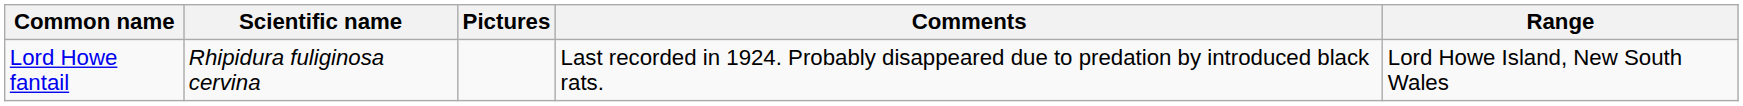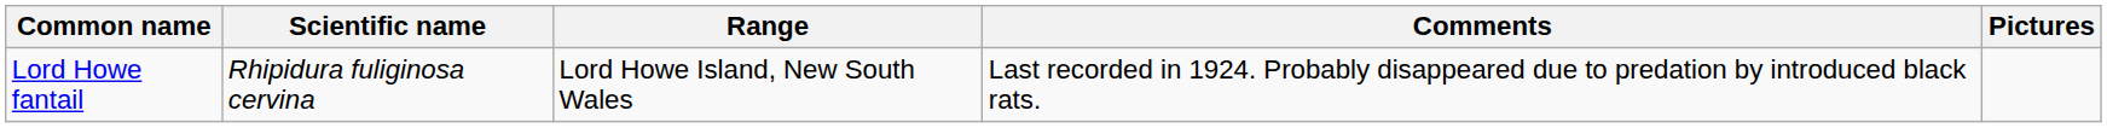columns swapped: Range <-> Pictures
